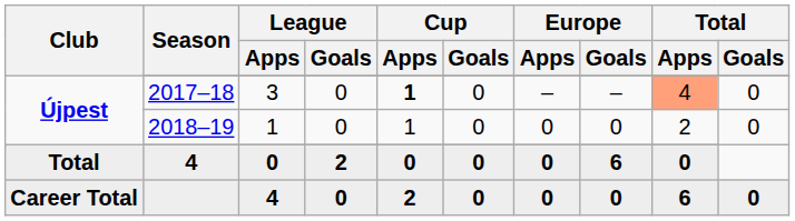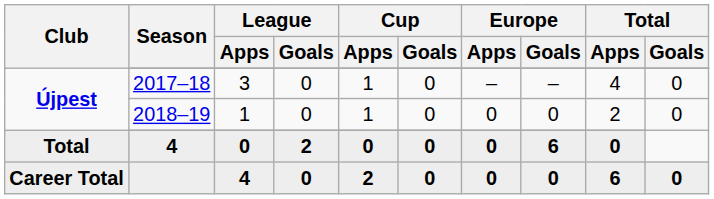3 | Cup / Apps: bold -> normal
3 | Total / Apps: lightsalmon background -> no background
